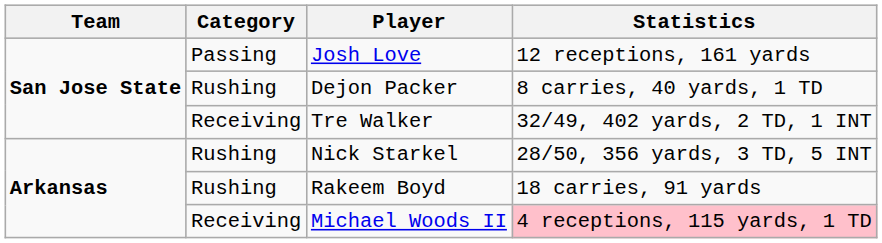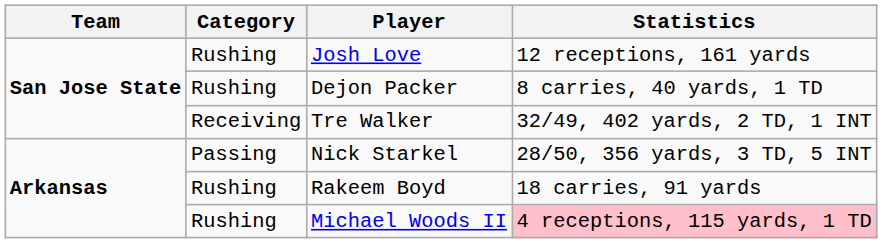Josh Love | Category: Passing -> Rushing
Nick Starkel | Category: Rushing -> Passing
Michael Woods II | Category: Receiving -> Rushing
